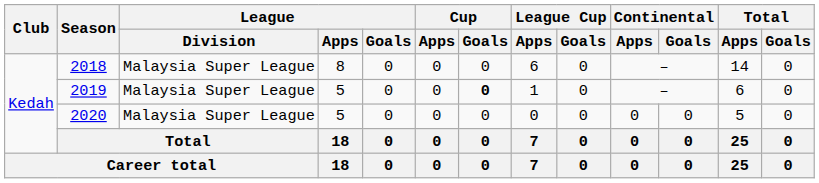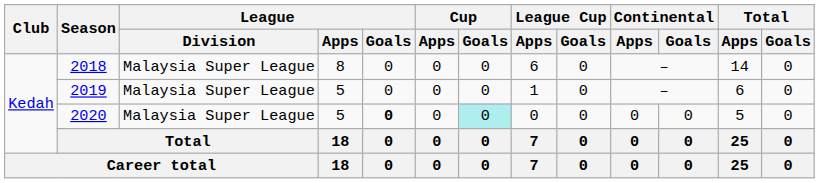2019 | Cup / Goals: bold -> normal
2020 | League / Goals: normal -> bold
2020 | Cup / Goals: no background -> paleturquoise background
